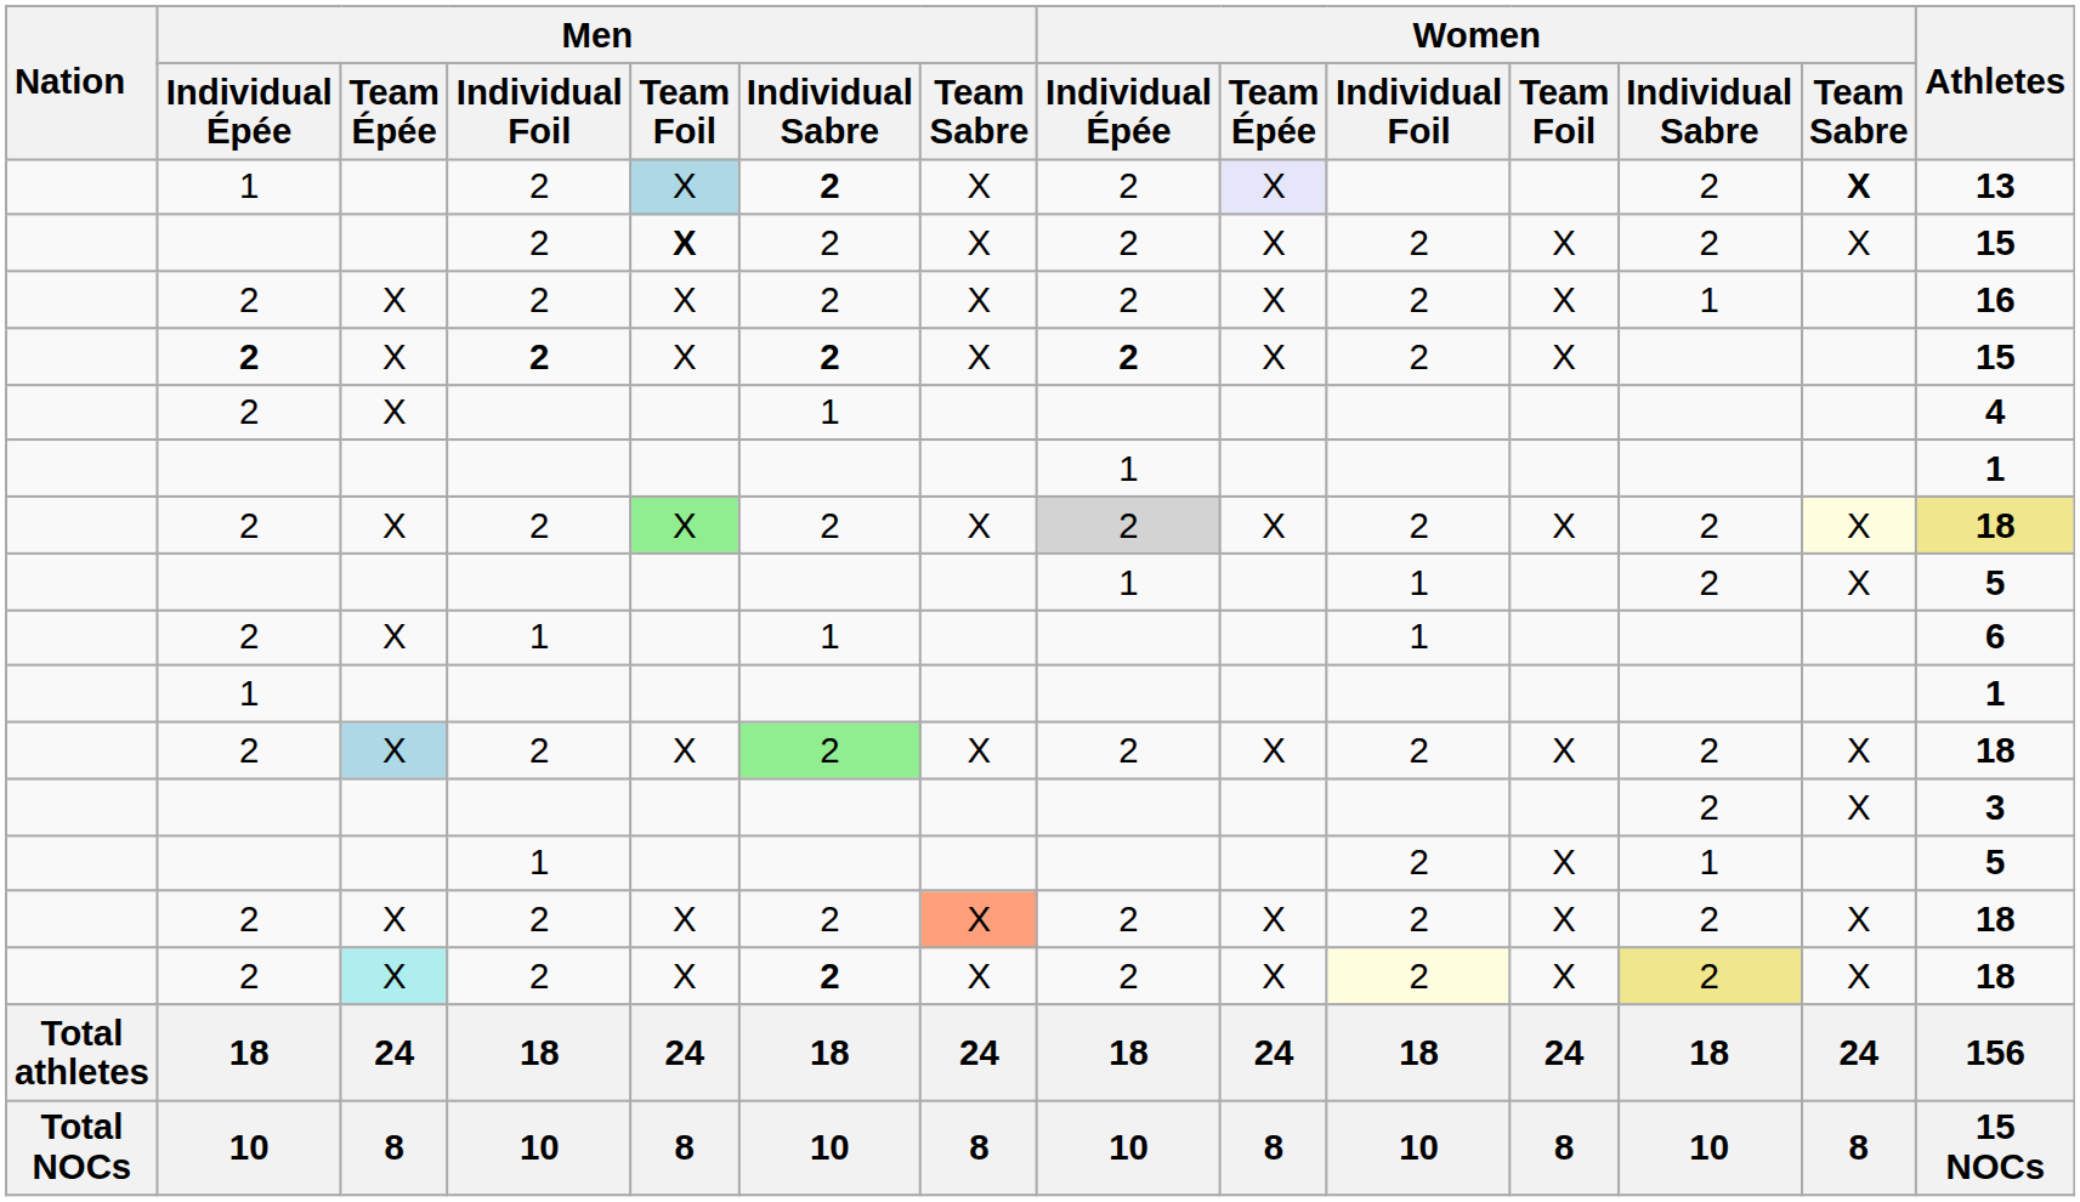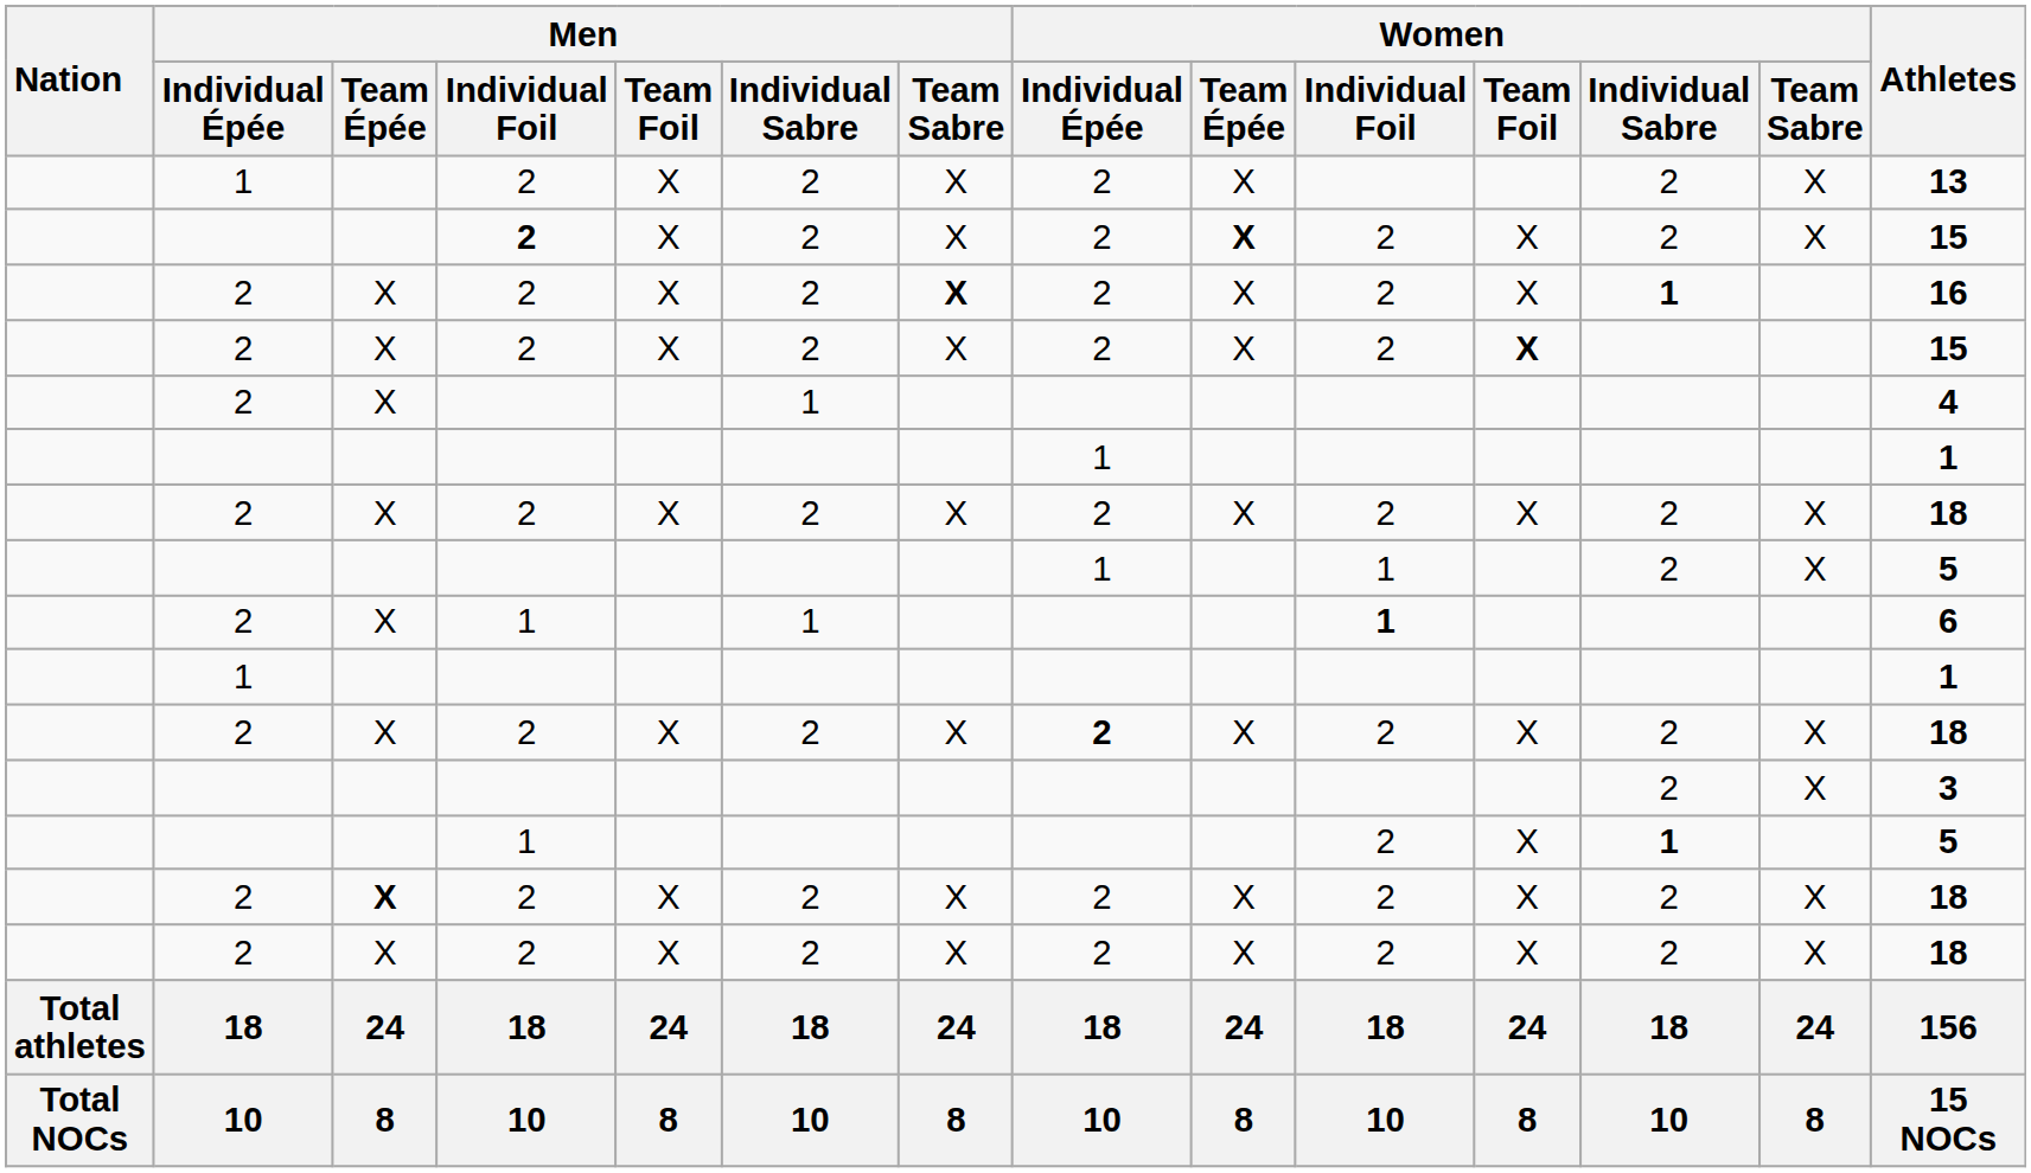row 3 | Men / Team Foil: lightblue background -> no background
row 3 | Men / Individual Sabre: bold -> normal
row 3 | Women / Team Épée: lavender background -> no background
row 3 | Women / Team Sabre: bold -> normal
row 4 | Men / Individual Foil: normal -> bold
row 4 | Men / Team Foil: bold -> normal
row 4 | Women / Team Épée: normal -> bold
row 5 | Men / Team Sabre: normal -> bold
row 5 | Women / Individual Sabre: normal -> bold
row 6 | Men / Individual Épée: bold -> normal
row 6 | Men / Individual Foil: bold -> normal
row 6 | Men / Individual Sabre: bold -> normal
row 6 | Women / Individual Épée: bold -> normal
row 6 | Women / Team Foil: normal -> bold
row 9 | Men / Team Foil: lightgreen background -> no background
row 9 | Women / Individual Épée: lightgrey background -> no background
row 9 | Women / Team Sabre: lightyellow background -> no background
row 9 | Athletes: khaki background -> no background
row 11 | Women / Individual Foil: normal -> bold
row 13 | Men / Team Épée: lightblue background -> no background
row 13 | Men / Individual Sabre: lightgreen background -> no background
row 13 | Women / Individual Épée: normal -> bold
row 15 | Women / Individual Sabre: normal -> bold
row 16 | Men / Team Épée: normal -> bold
row 16 | Men / Team Sabre: lightsalmon background -> no background
row 17 | Men / Team Épée: paleturquoise background -> no background
row 17 | Men / Individual Sabre: bold -> normal
row 17 | Women / Individual Foil: lightyellow background -> no background
row 17 | Women / Individual Sabre: khaki background -> no background
